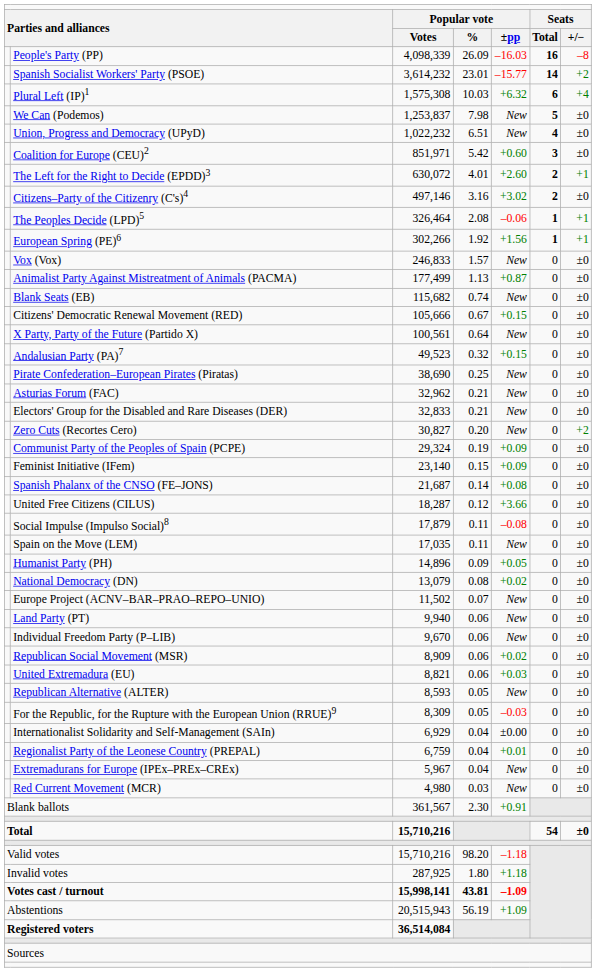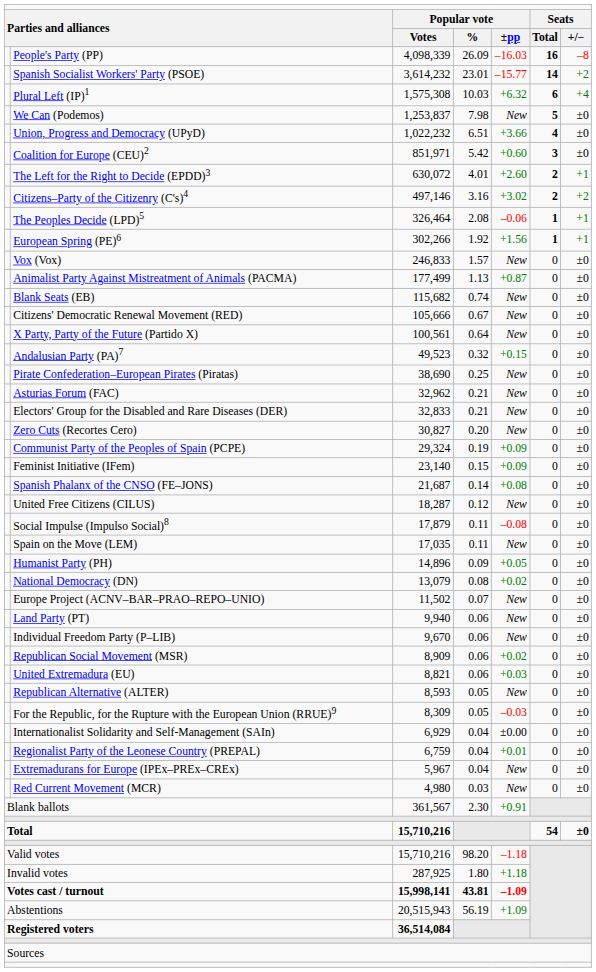Union, Progress and Democracy (UPyD) | column 5: New -> +3.66
Citizens–Party of the Citizenry (C's)4 | column 7: ±0 -> +2
Citizens' Democratic Renewal Movement (RED) | column 5: +0.15 -> New
Zero Cuts (Recortes Cero) | column 7: +2 -> ±0
United Free Citizens (CILUS) | column 5: +3.66 -> New
